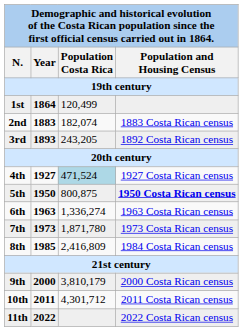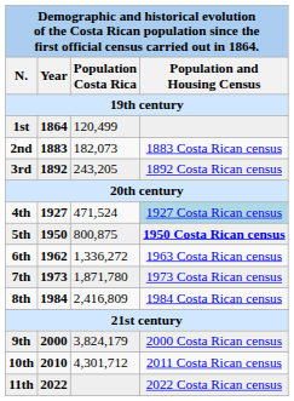2nd | Population Costa Rica: 182,074 -> 182,073
3rd | Year: 1893 -> 1892
4th | Population Costa Rica: lightblue background -> no background
4th | Population and Housing Census: no background -> lightblue background
6th | Year: 1963 -> 1962
6th | Population Costa Rica: 1,336,274 -> 1,336,272
8th | Year: 1985 -> 1984
9th | Population Costa Rica: 3,810,179 -> 3,824,179
10th | Year: 2011 -> 2010
